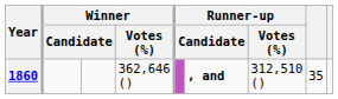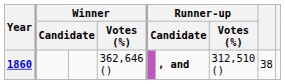1860 | column 8: 35 -> 38
